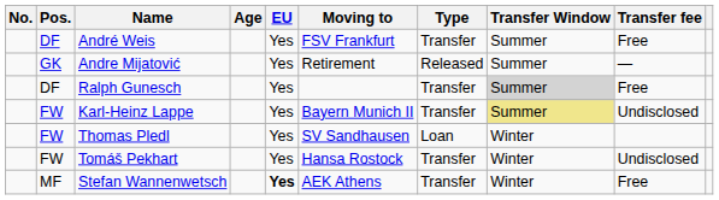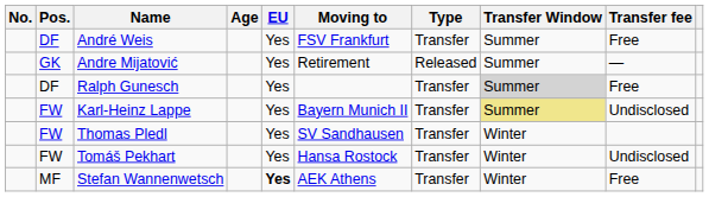Thomas Pledl | Type: Loan -> Transfer
